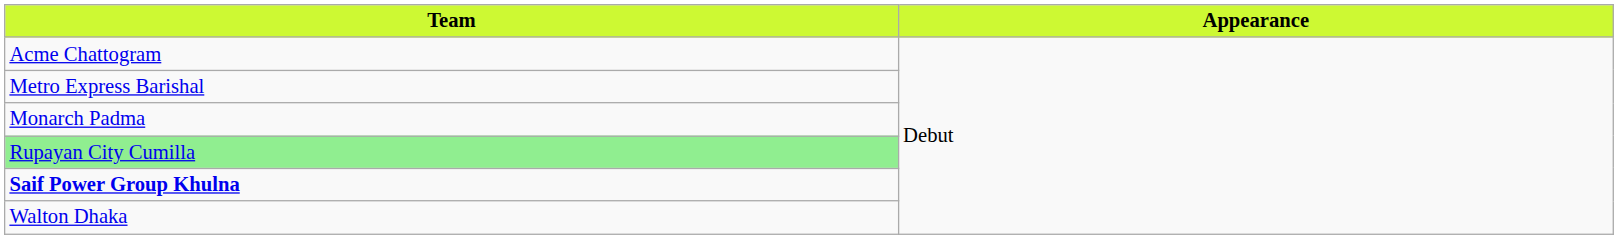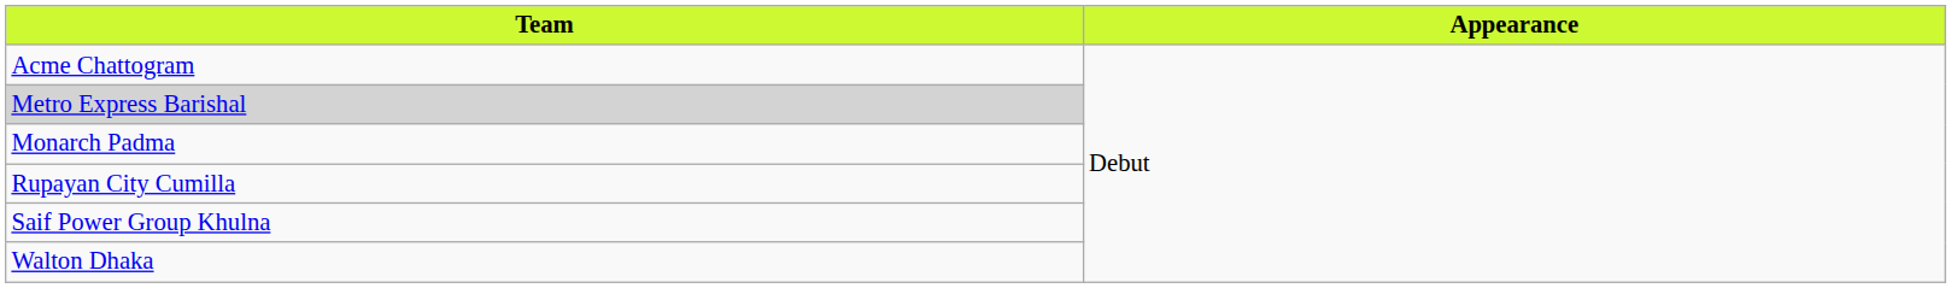Metro Express Barishal | Team: no background -> lightgrey background
Rupayan City Cumilla | Team: lightgreen background -> no background
Saif Power Group Khulna | Team: bold -> normal
